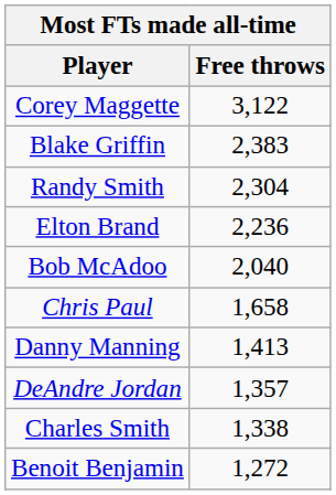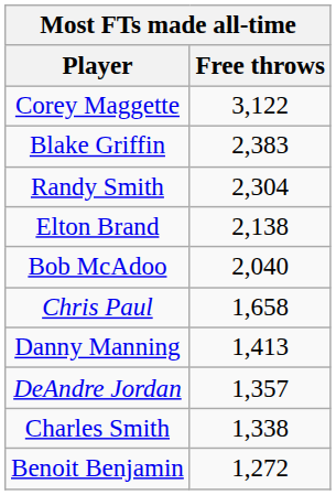Elton Brand | Free throws: 2,236 -> 2,138
